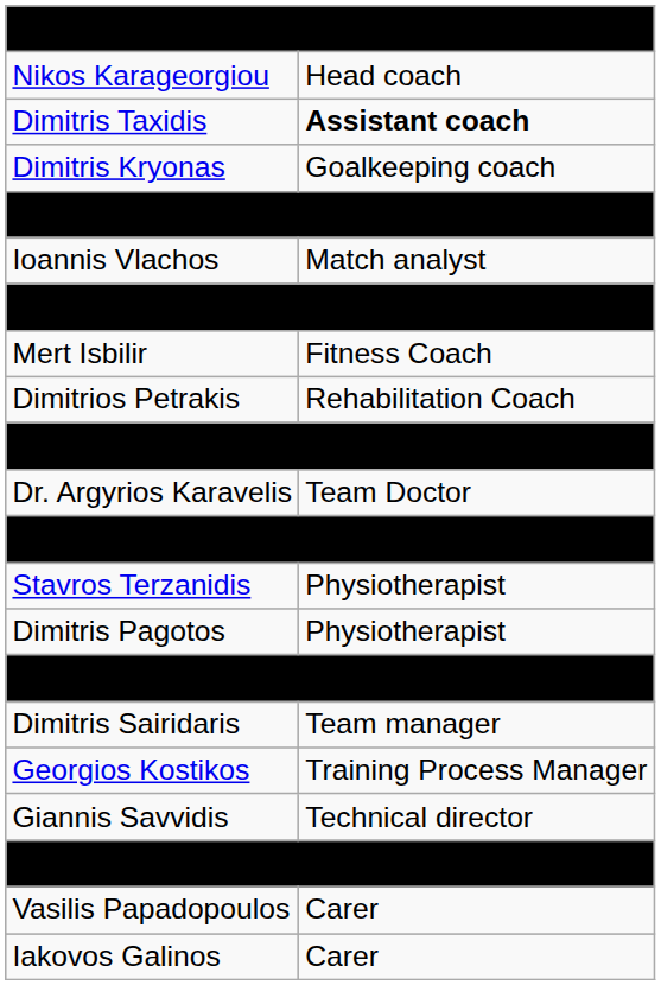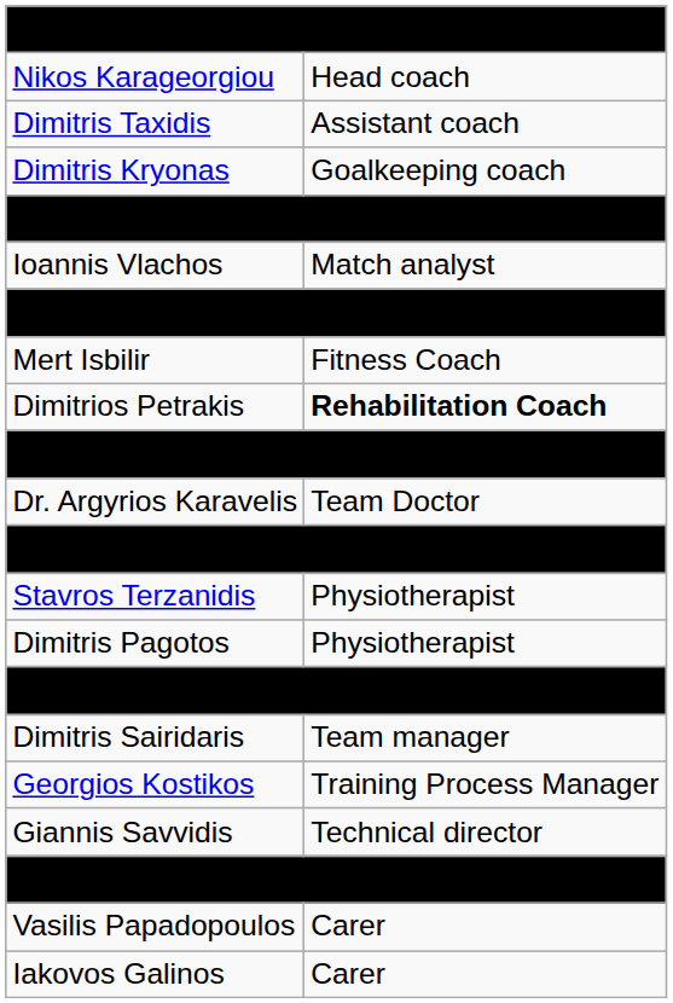Dimitris Taxidis | column 2: bold -> normal
Dimitrios Petrakis | column 2: normal -> bold
